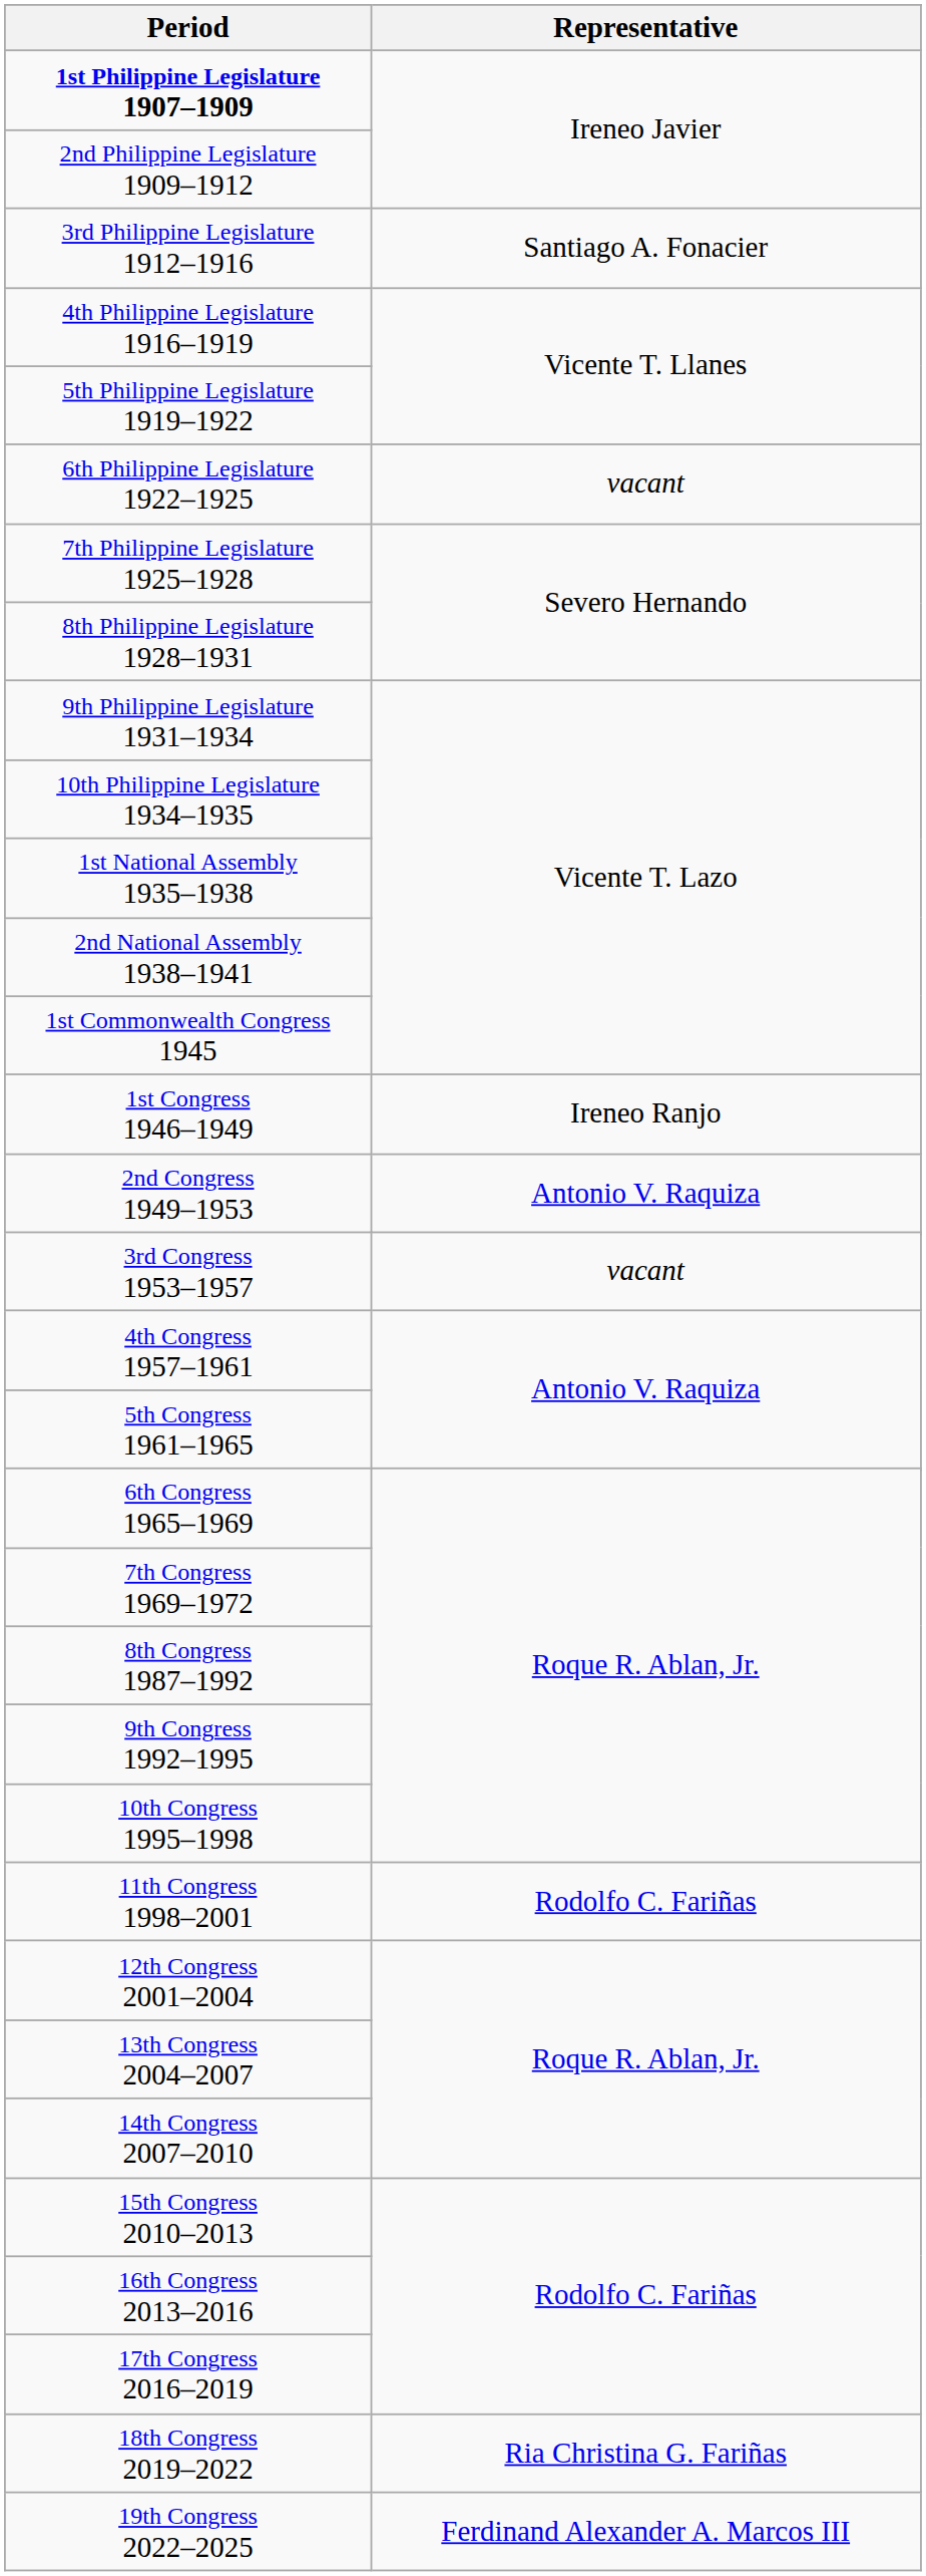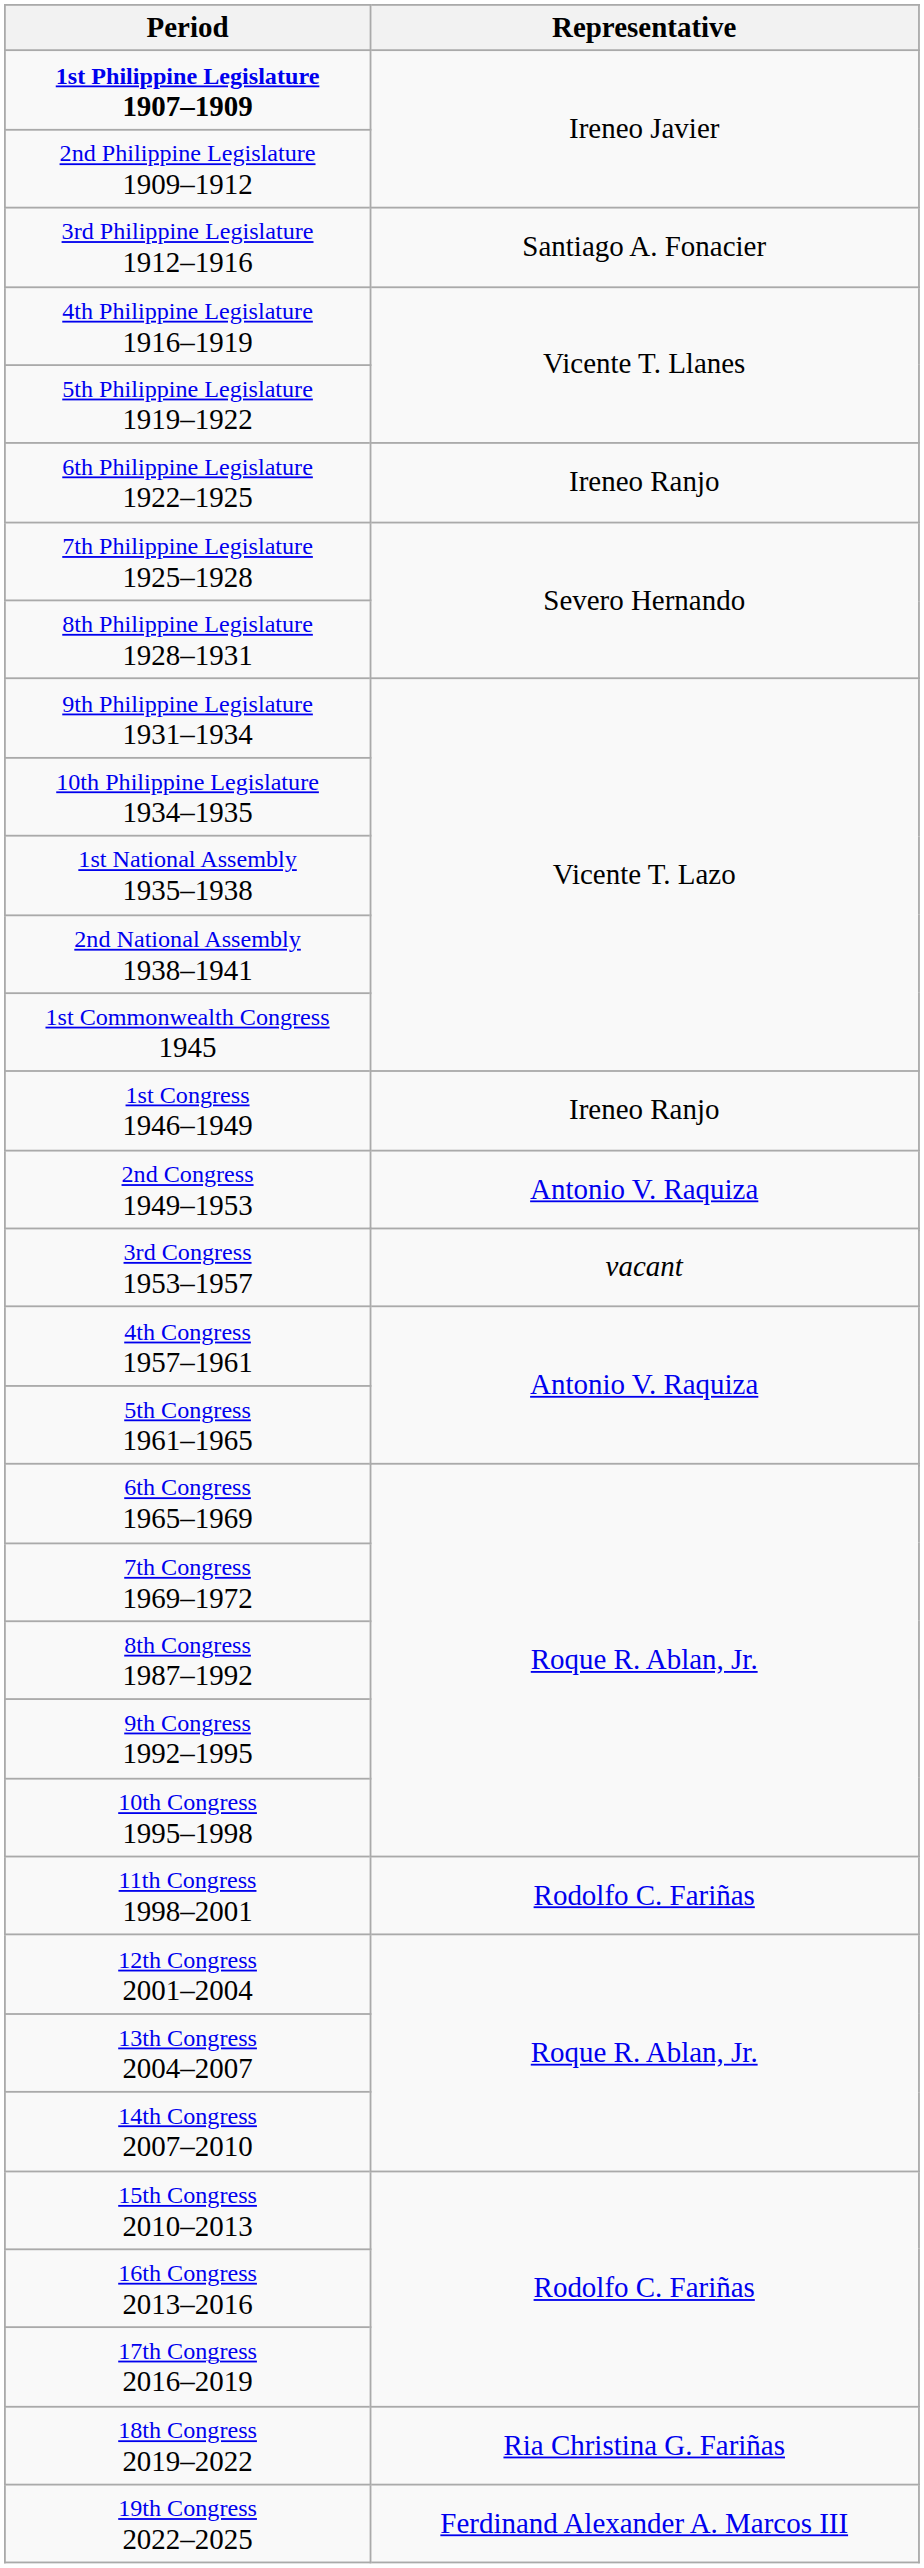row 7 | Representative: vacant -> Ireneo Ranjo
